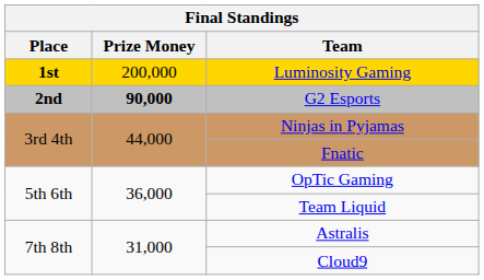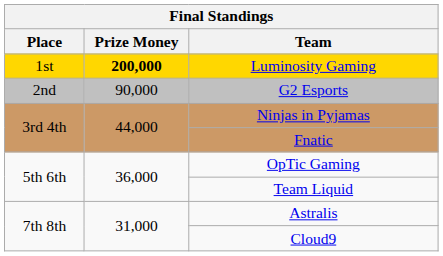Luminosity Gaming | Place: bold -> normal
Luminosity Gaming | Prize Money: normal -> bold
G2 Esports | Place: bold -> normal
G2 Esports | Prize Money: bold -> normal
